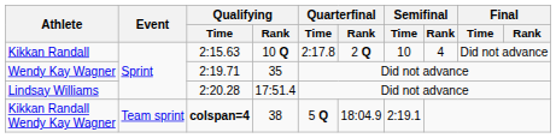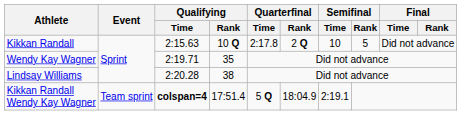Kikkan Randall | Semifinal / Rank: 4 -> 5
Lindsay Williams | Qualifying / Rank: 17:51.4 -> 38
Kikkan Randall Wendy Kay Wagner | Qualifying / Rank: 38 -> 17:51.4
